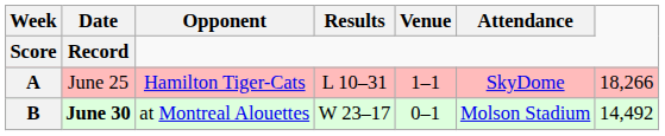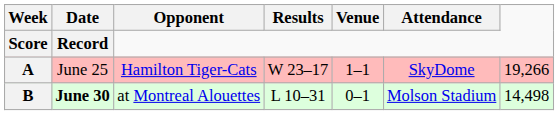A | Results: L 10–31 -> W 23–17
A | column 7: 18,266 -> 19,266
B | Results: W 23–17 -> L 10–31
B | column 7: 14,492 -> 14,498
